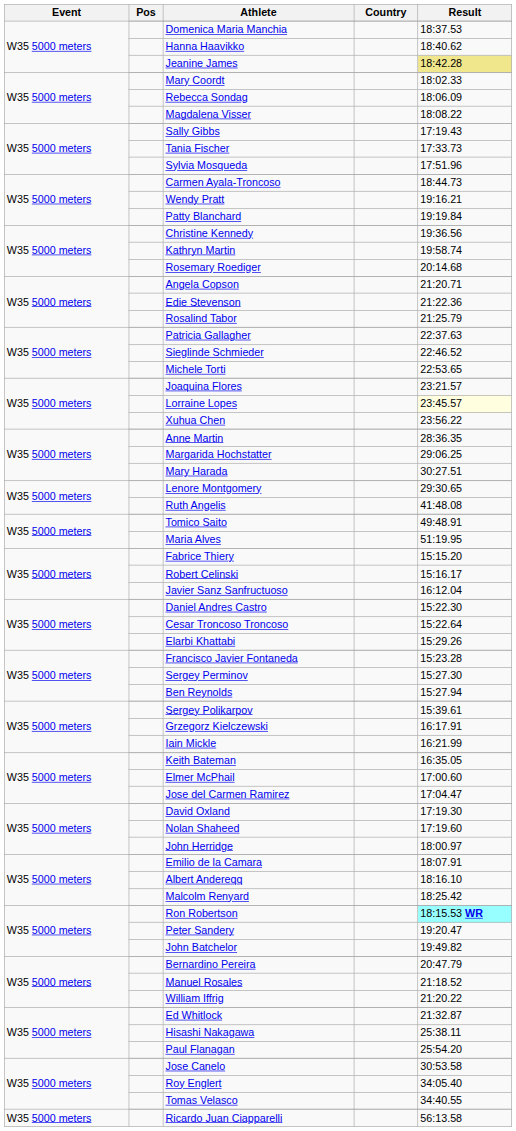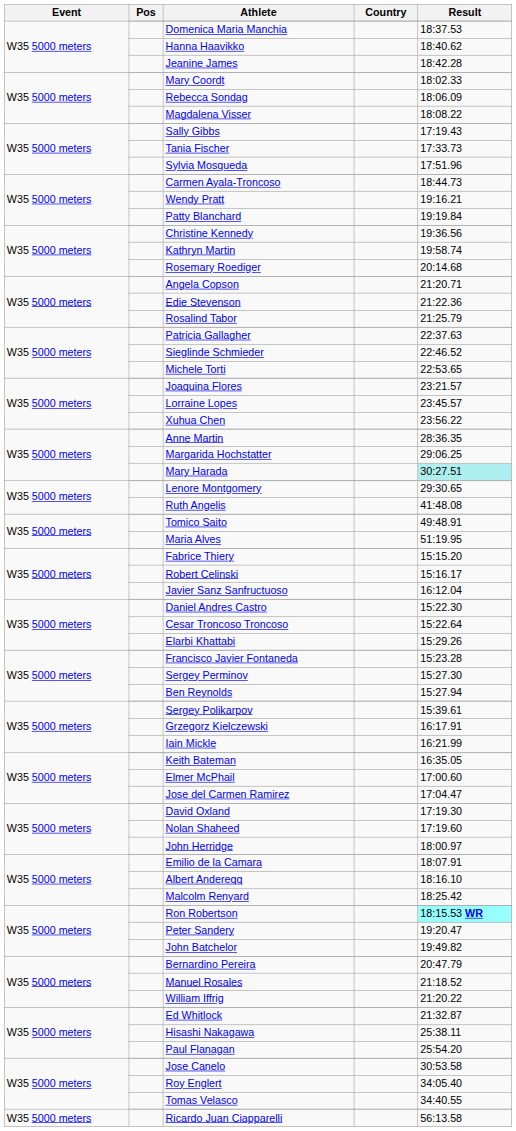Jeanine James | Result: khaki background -> no background
Lorraine Lopes | Result: lightyellow background -> no background
Mary Harada | Result: no background -> paleturquoise background
